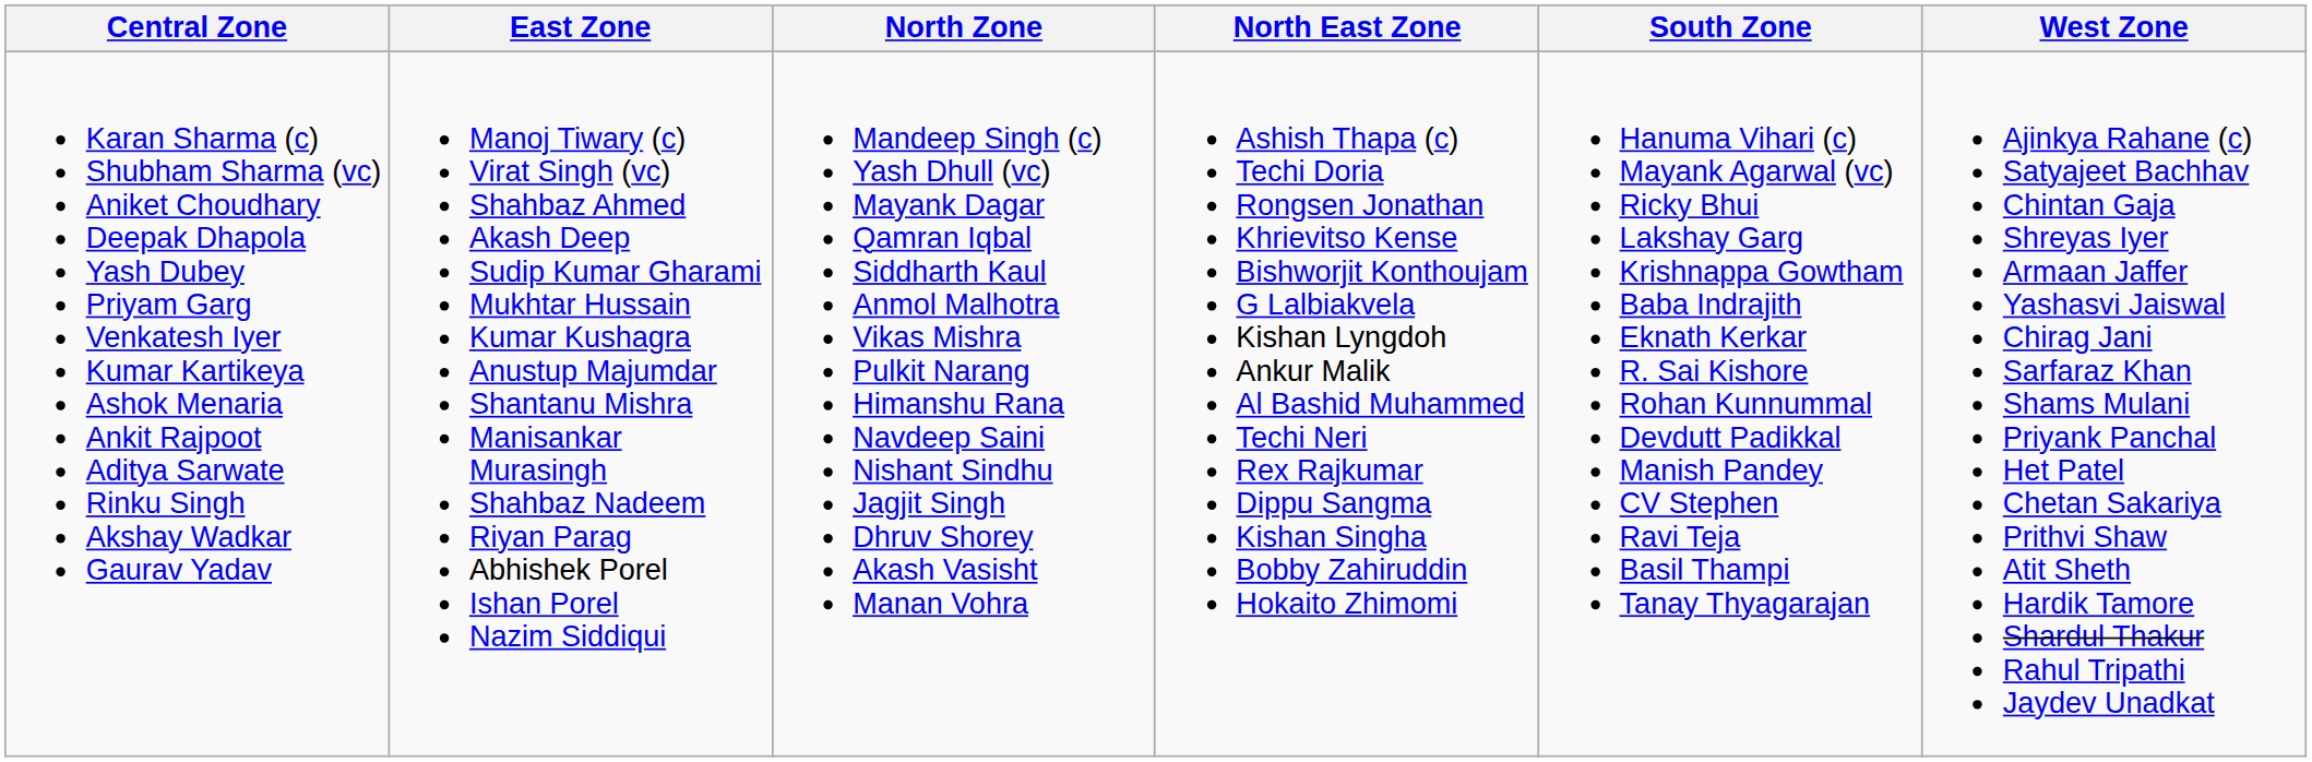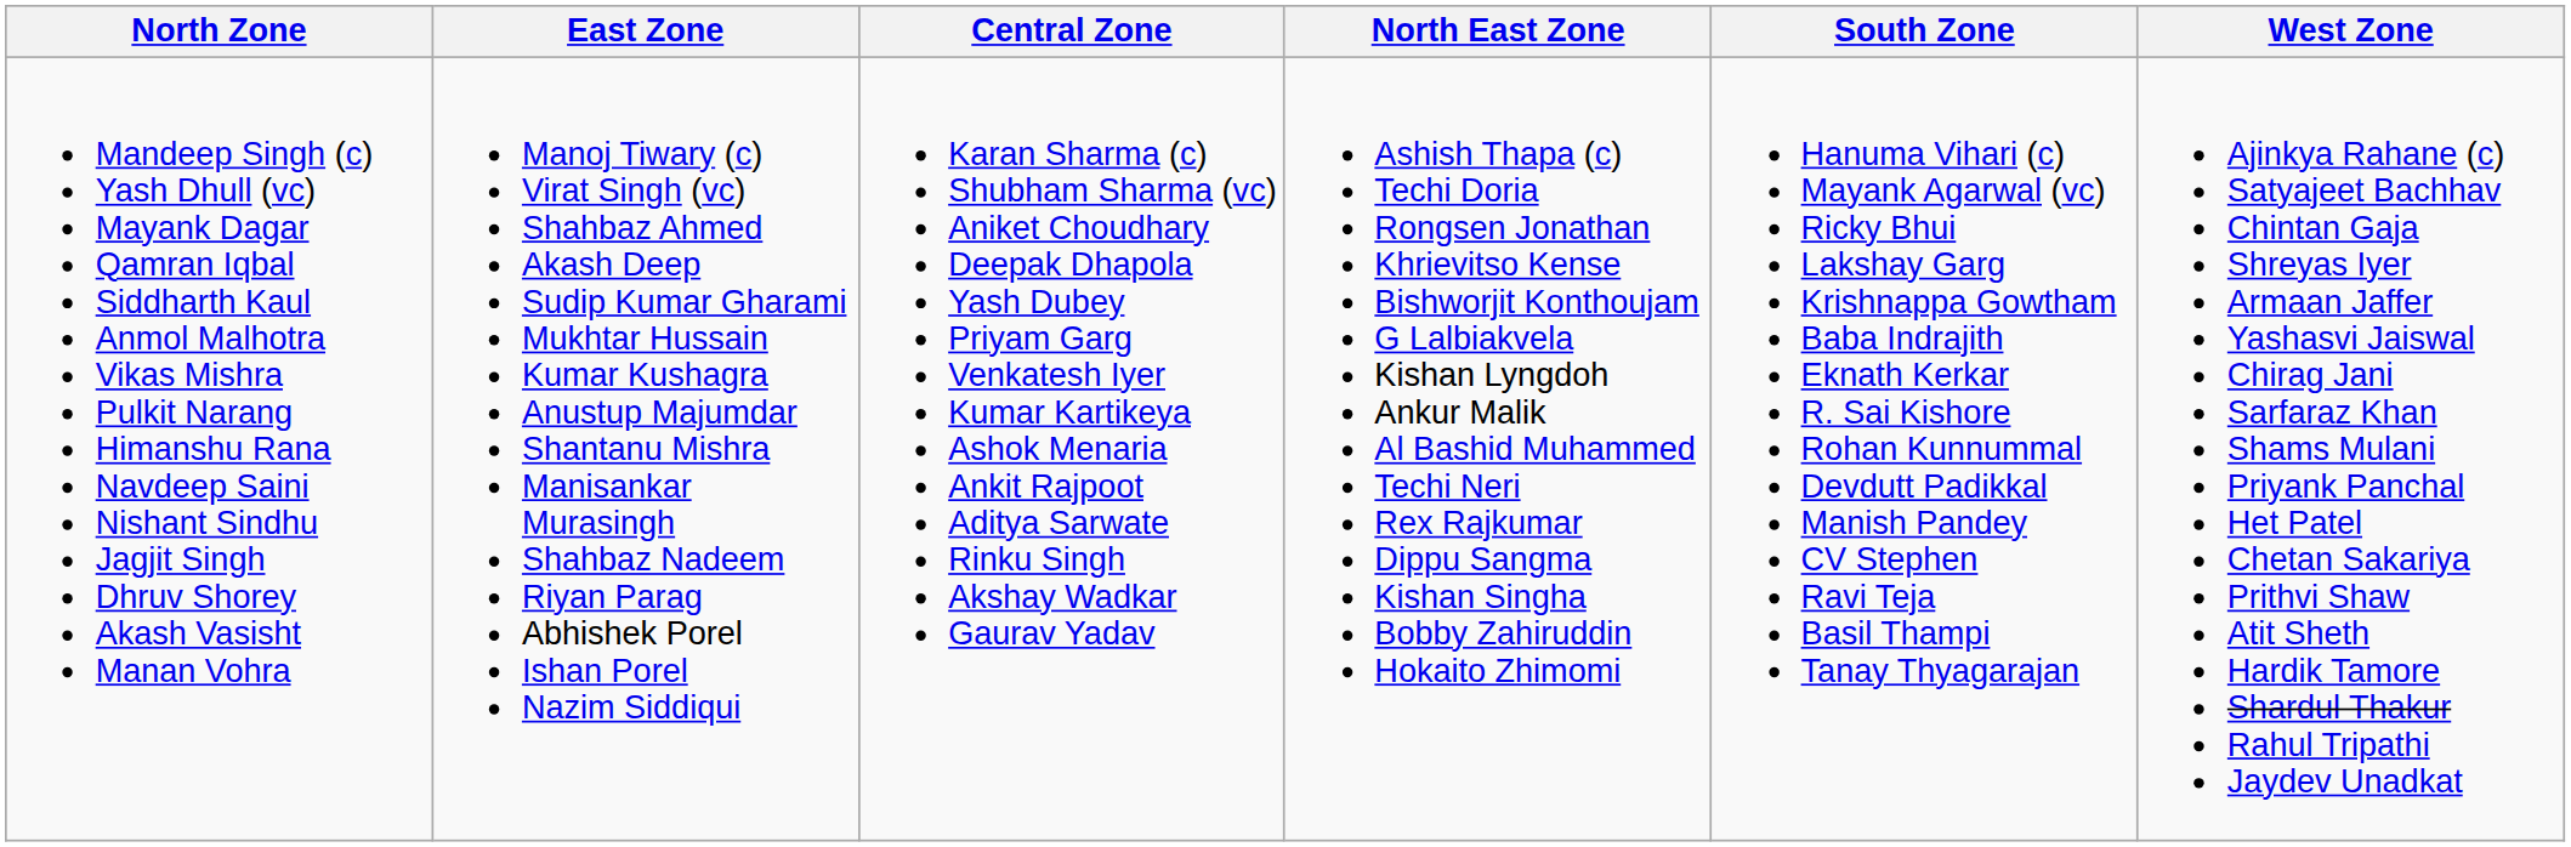columns swapped: Central Zone <-> North Zone
